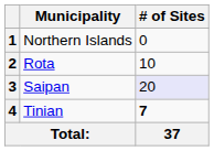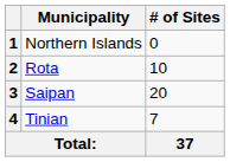3 | # of Sites: lavender background -> no background
4 | # of Sites: bold -> normal
